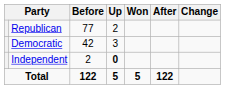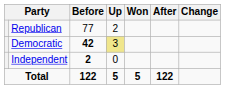Democratic | Before: normal -> bold
Democratic | Up: no background -> khaki background
Independent | Before: normal -> bold
Independent | Up: bold -> normal
